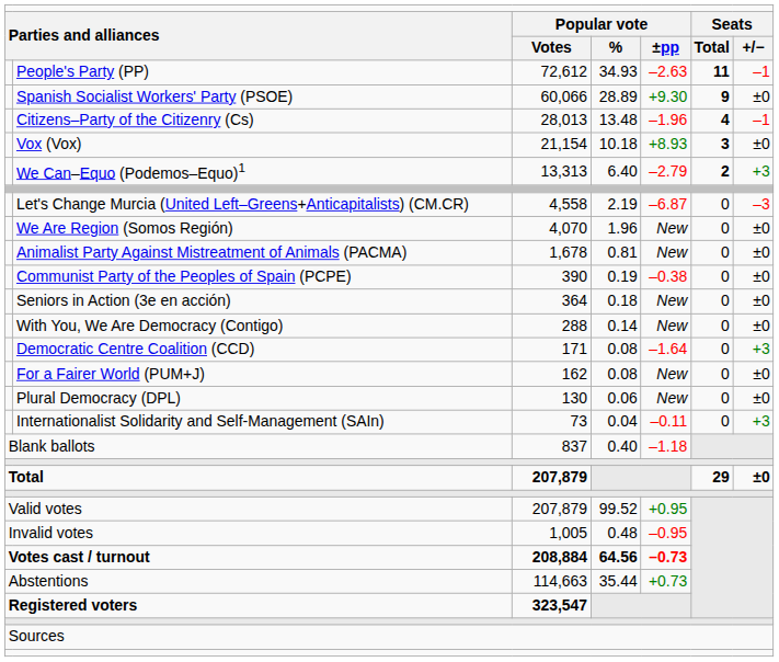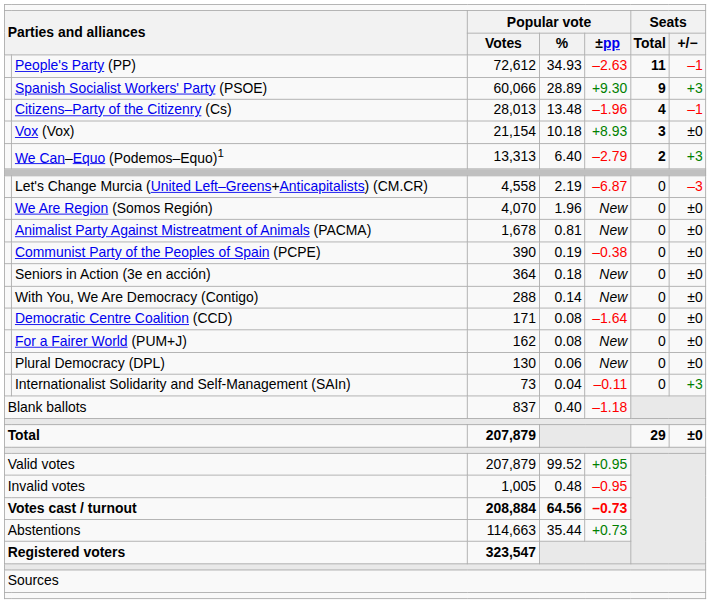Spanish Socialist Workers' Party (PSOE) | column 7: ±0 -> +3
Democratic Centre Coalition (CCD) | column 7: +3 -> ±0
